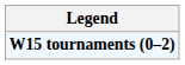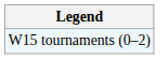row 2 | column 1: bold -> normal
